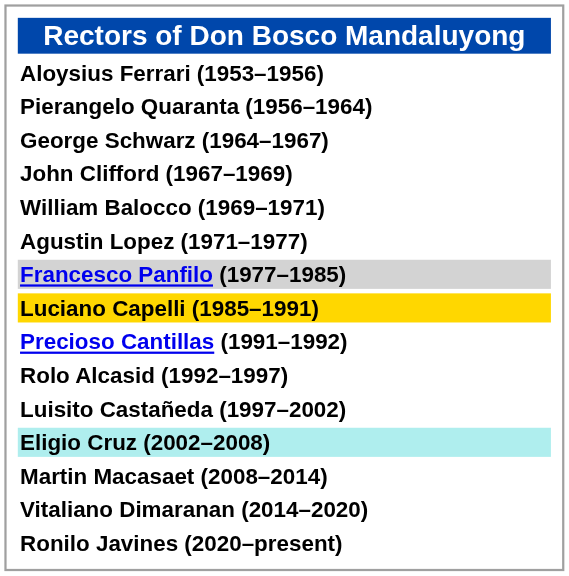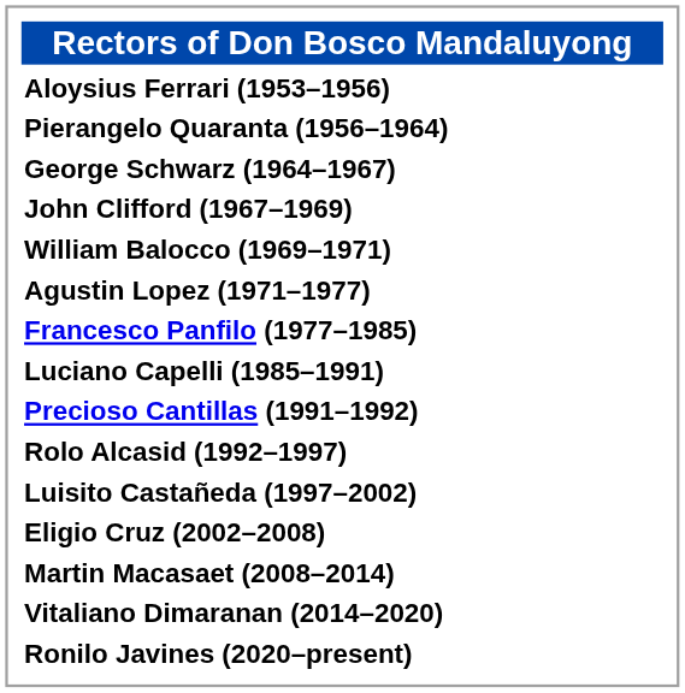row 8 | column 1: lightgrey background -> no background
row 9 | column 1: gold background -> no background
row 13 | column 1: paleturquoise background -> no background
